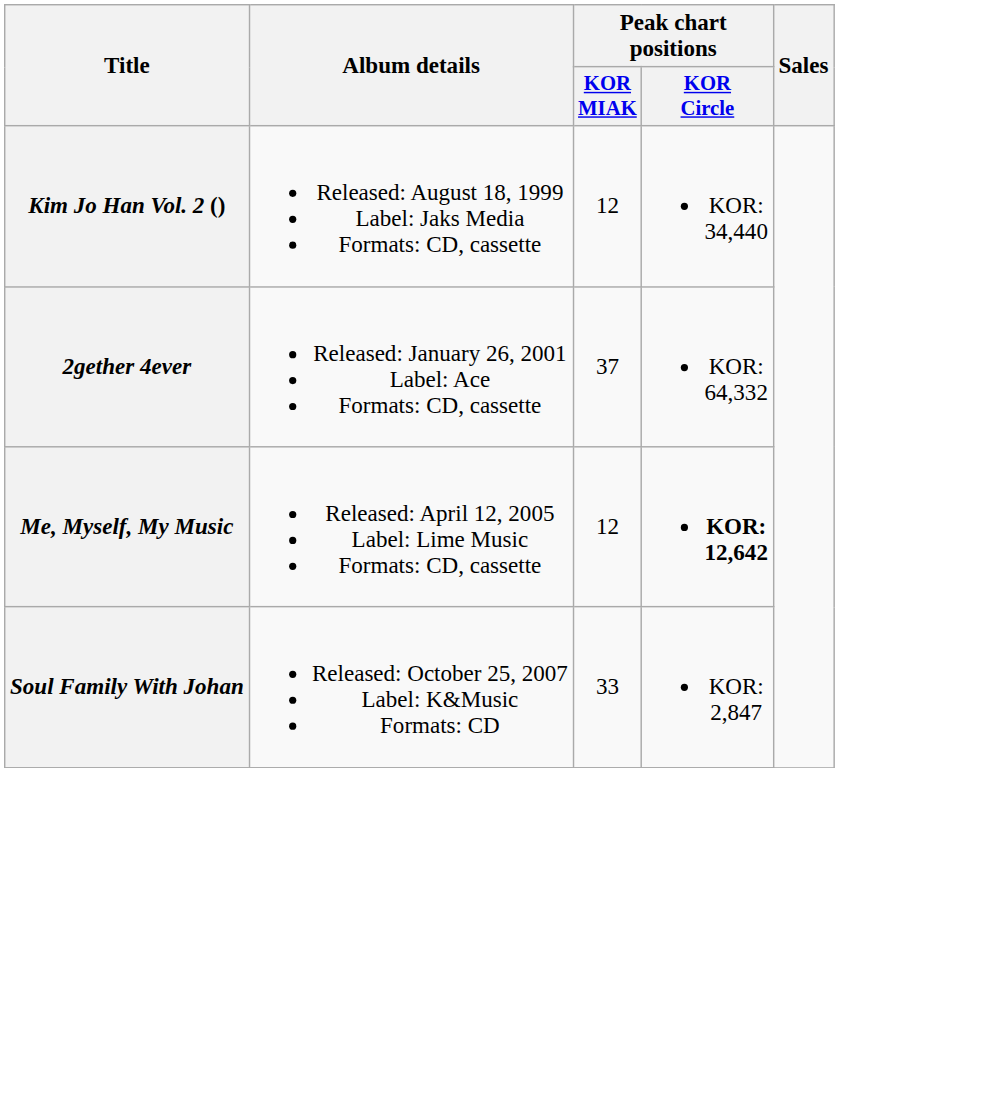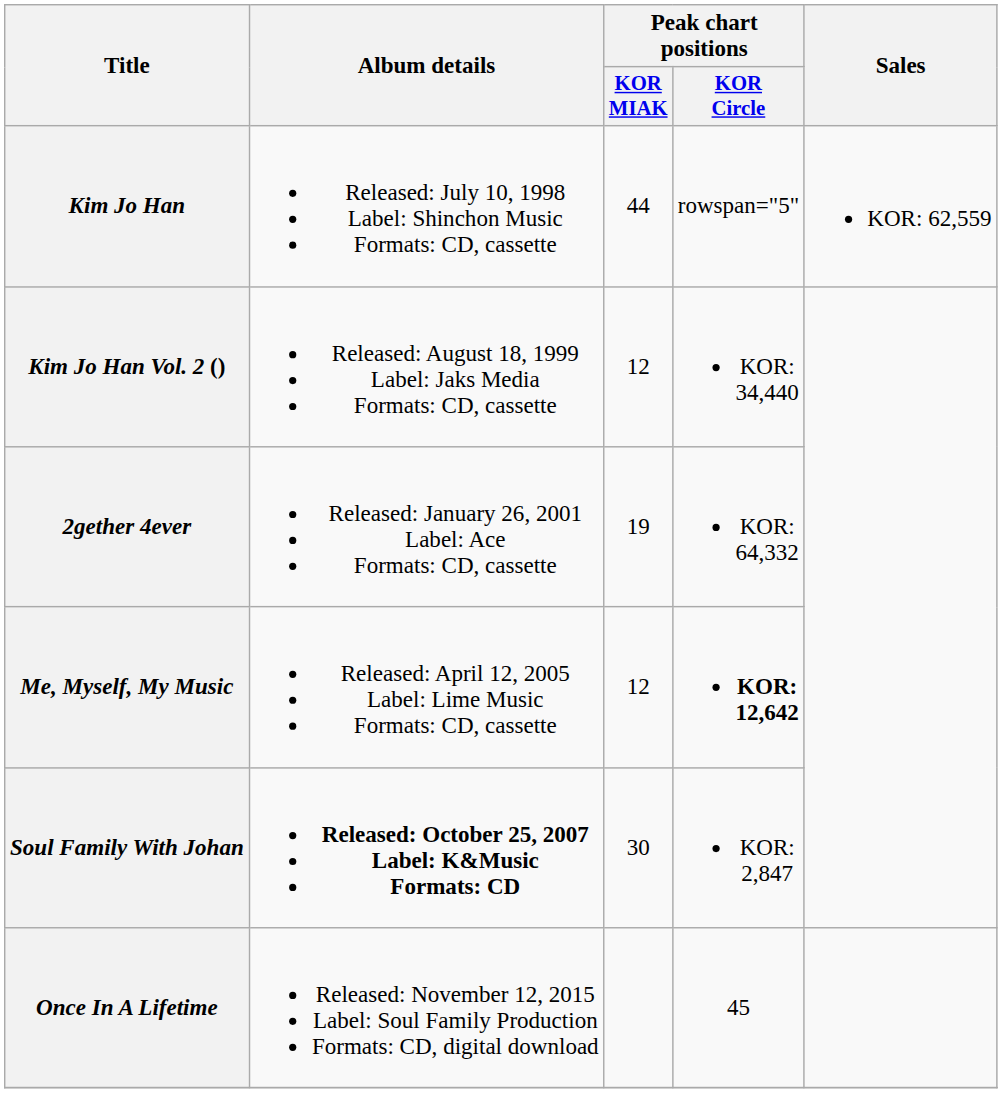+ row: Kim Jo Han | Released: July 10, 1998 Label: Shinchon Music Formats: CD, cassette | 44 | rowspan="5" | KOR: 62,559
2gether 4ever | Peak chart positions / KOR MIAK: 37 -> 19
Soul Family With Johan | Album details: normal -> bold
Soul Family With Johan | Peak chart positions / KOR MIAK: 33 -> 30
+ row: Once In A Lifetime | Released: November 12, 2015 Label: Soul Family Production Formats: CD, digital download | 45
